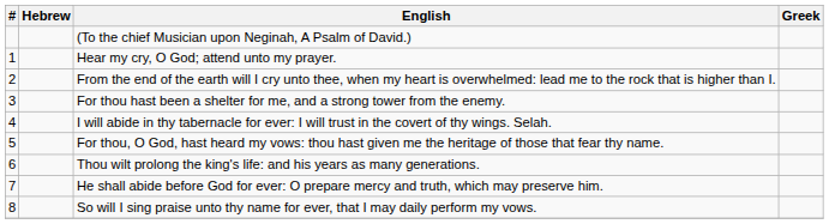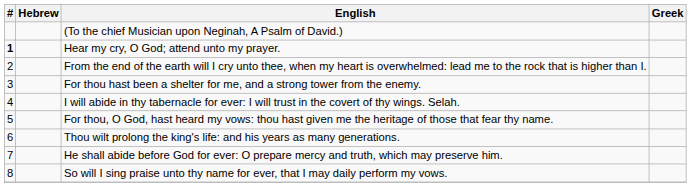Hear my cry, O God; attend unto my prayer. | #: normal -> bold
